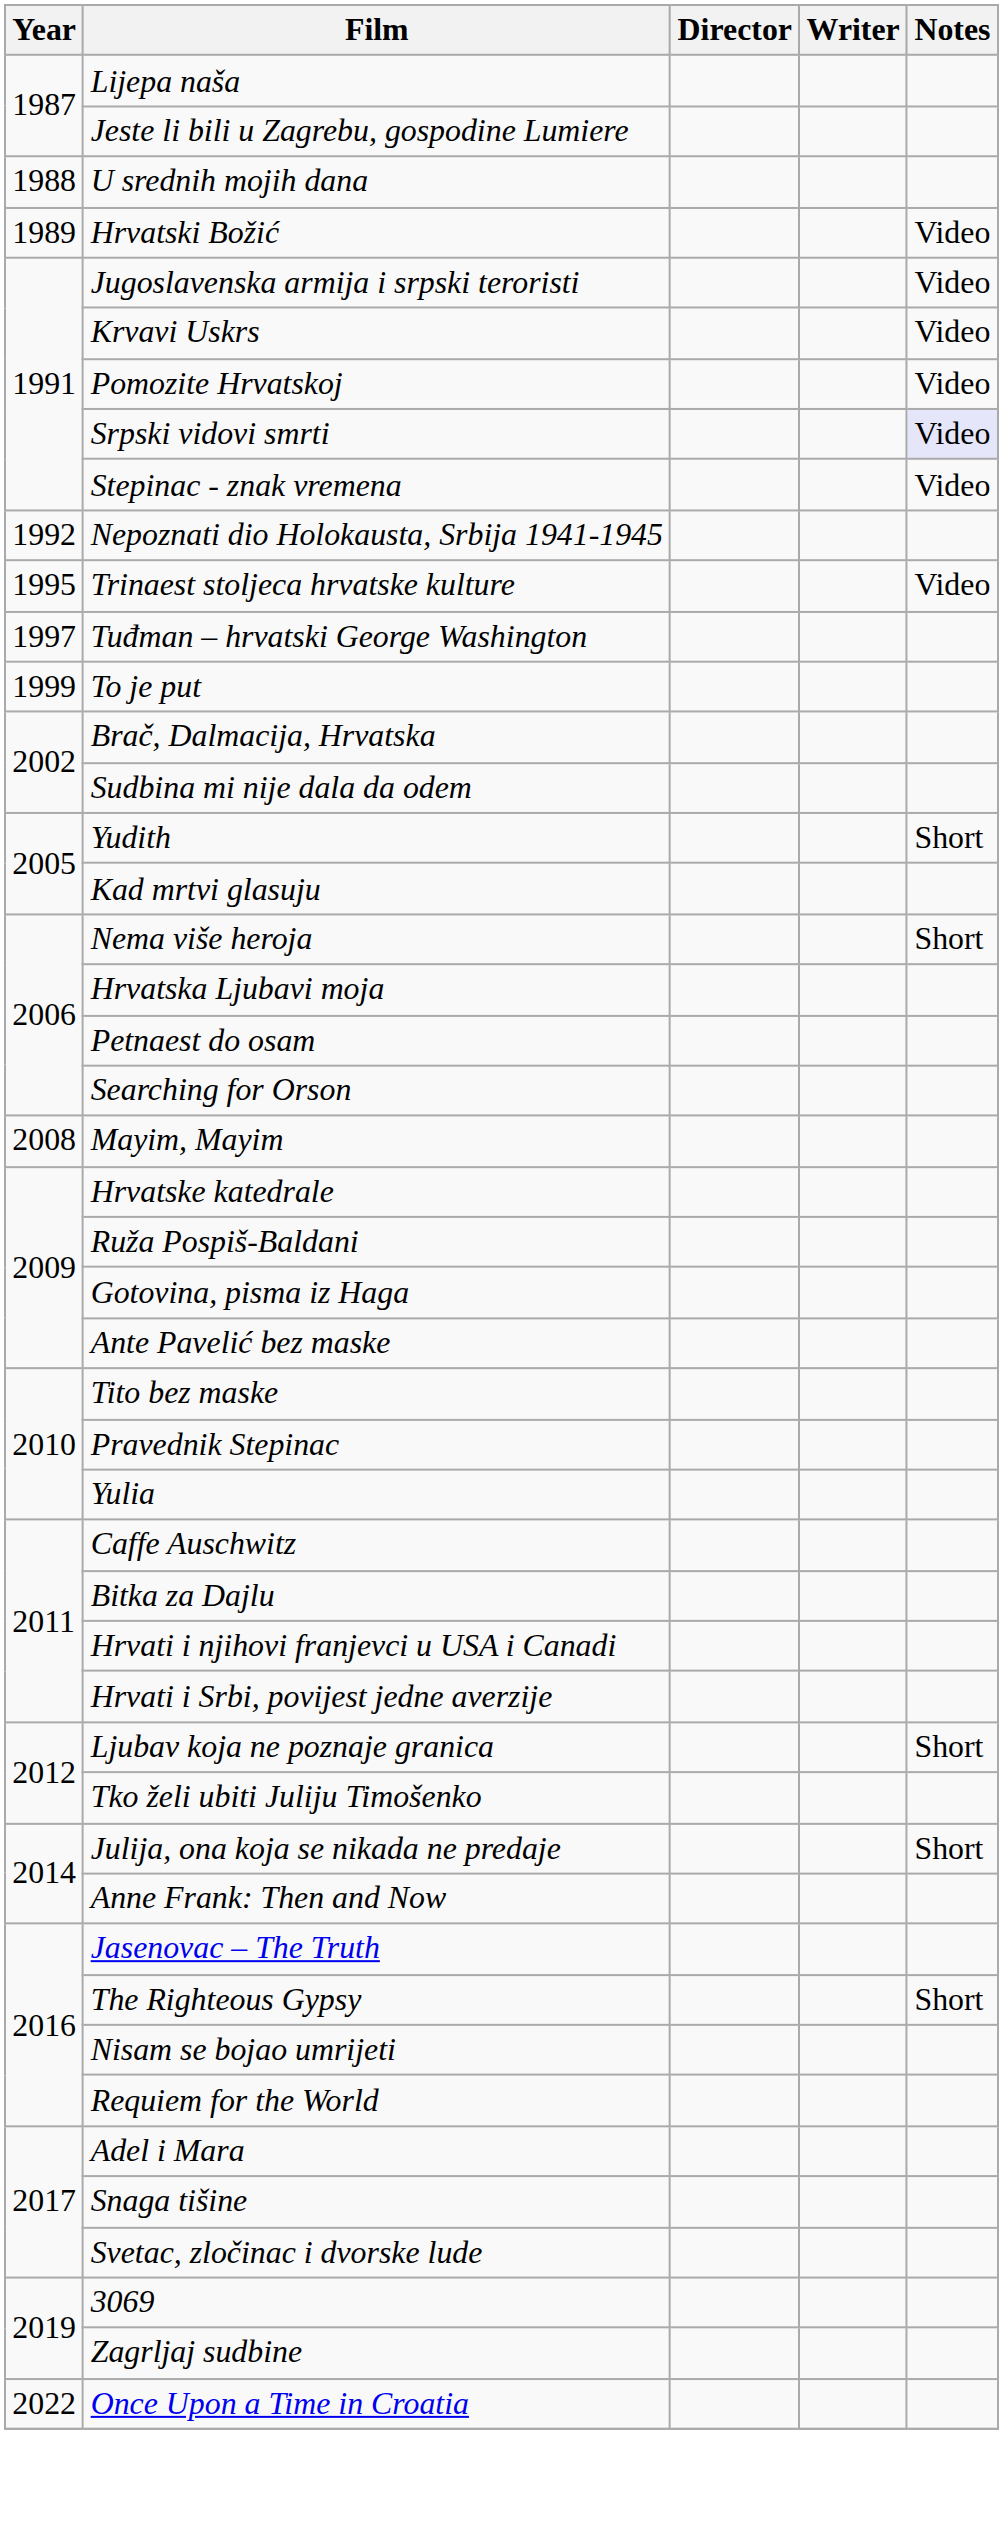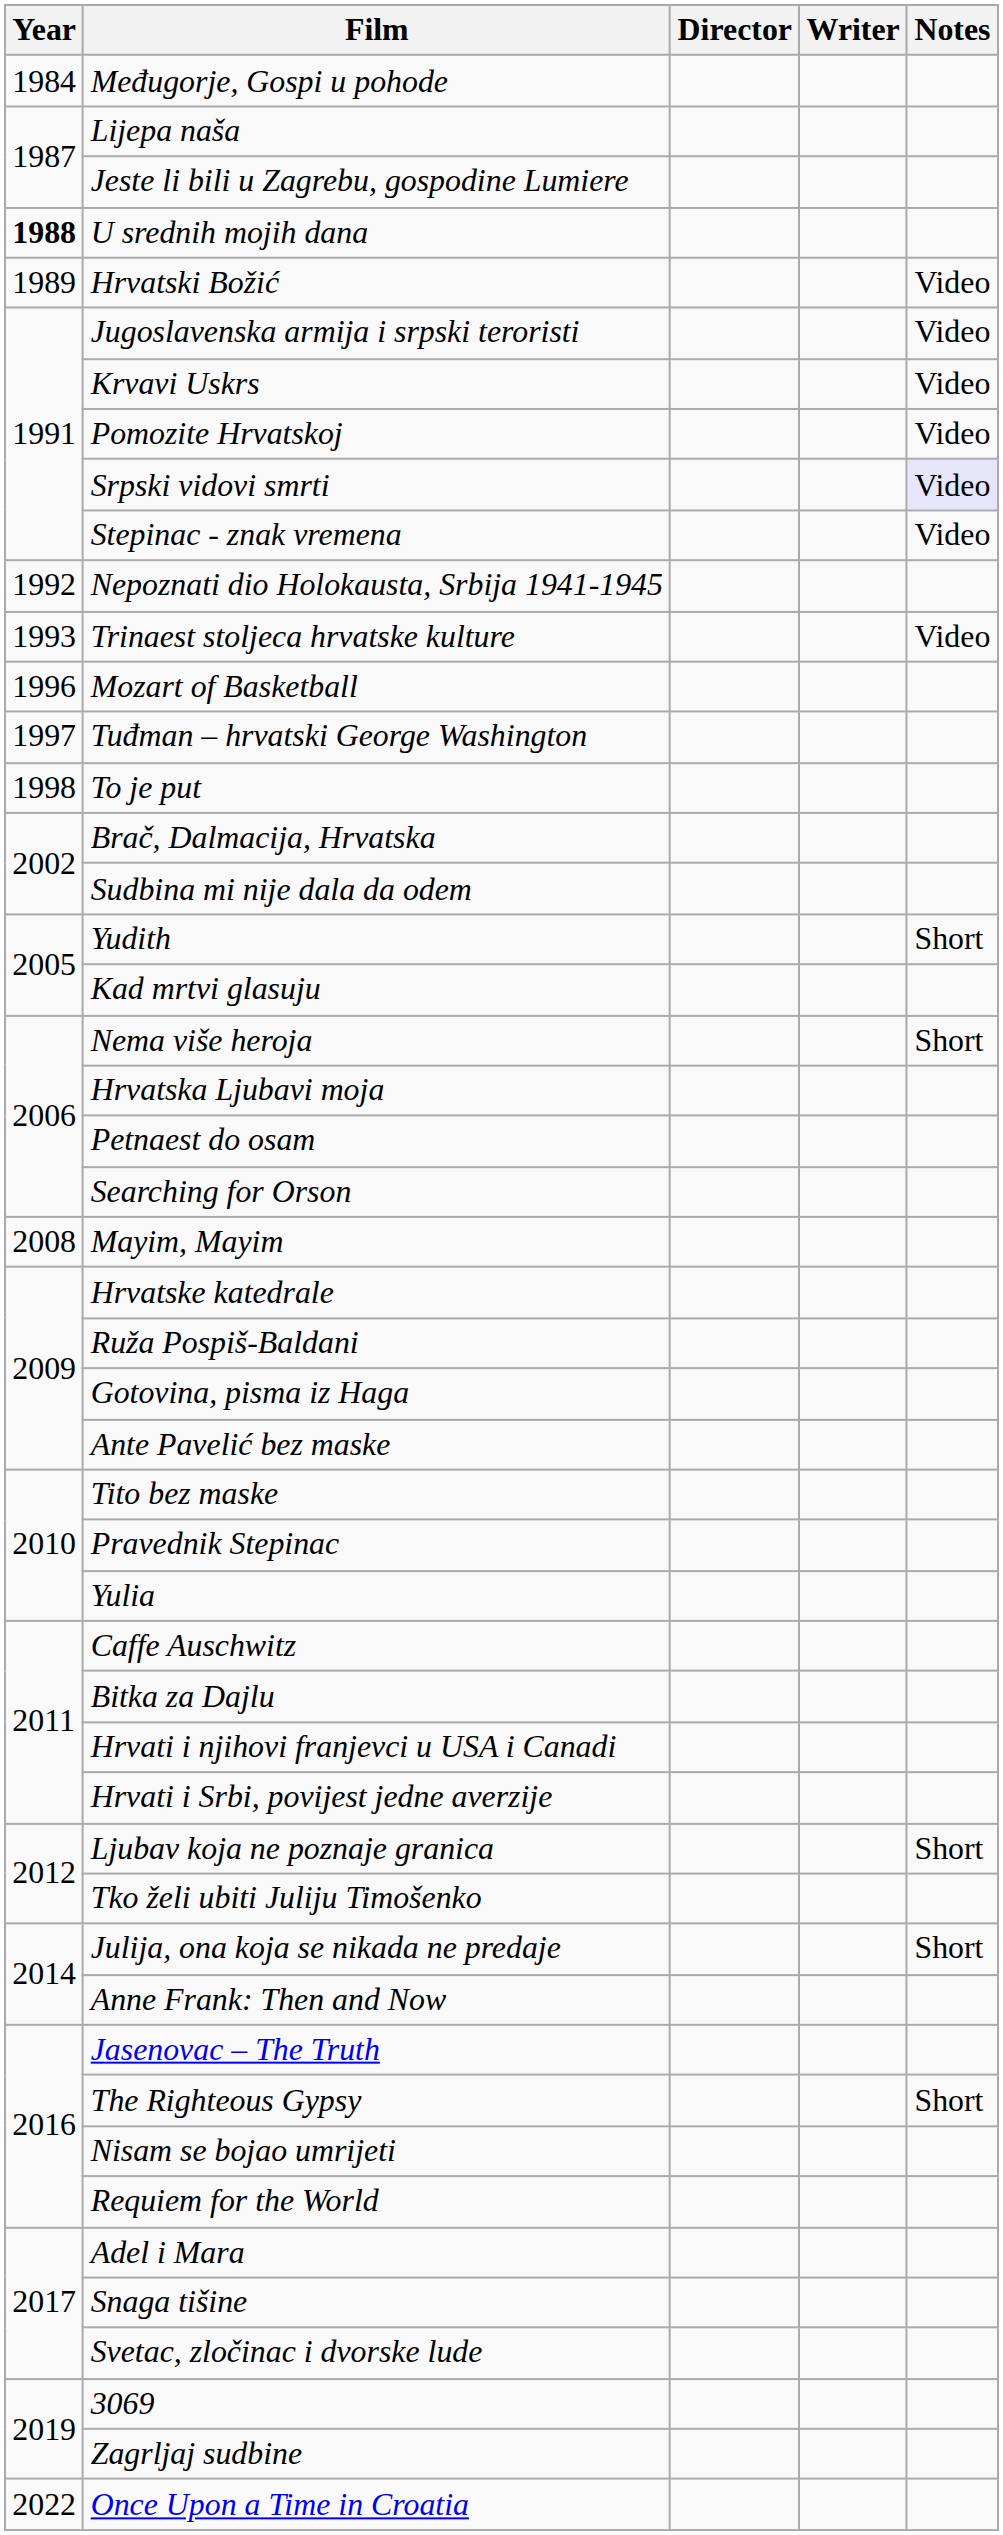+ row: 1984 | Međugorje, Gospi u pohode
U srednih mojih dana | Year: normal -> bold
Trinaest stoljeca hrvatske kulture | Year: 1995 -> 1993
+ row: 1996 | Mozart of Basketball
To je put | Year: 1999 -> 1998
